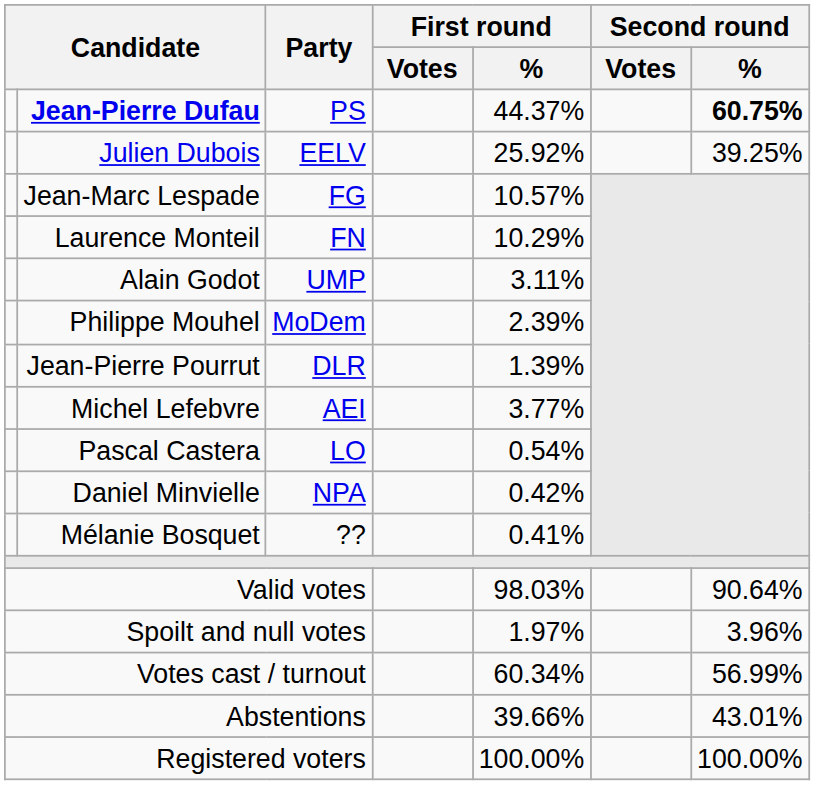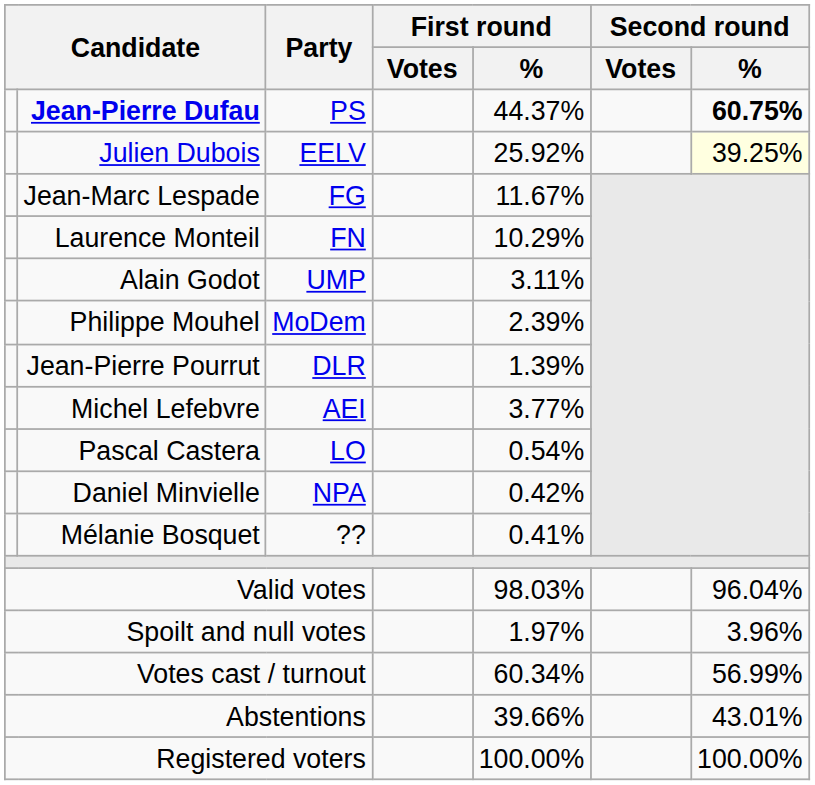Julien Dubois | Second round / %: no background -> lightyellow background
Jean-Marc Lespade | First round / %: 10.57% -> 11.67%
Valid votes | Second round / %: 90.64% -> 96.04%
